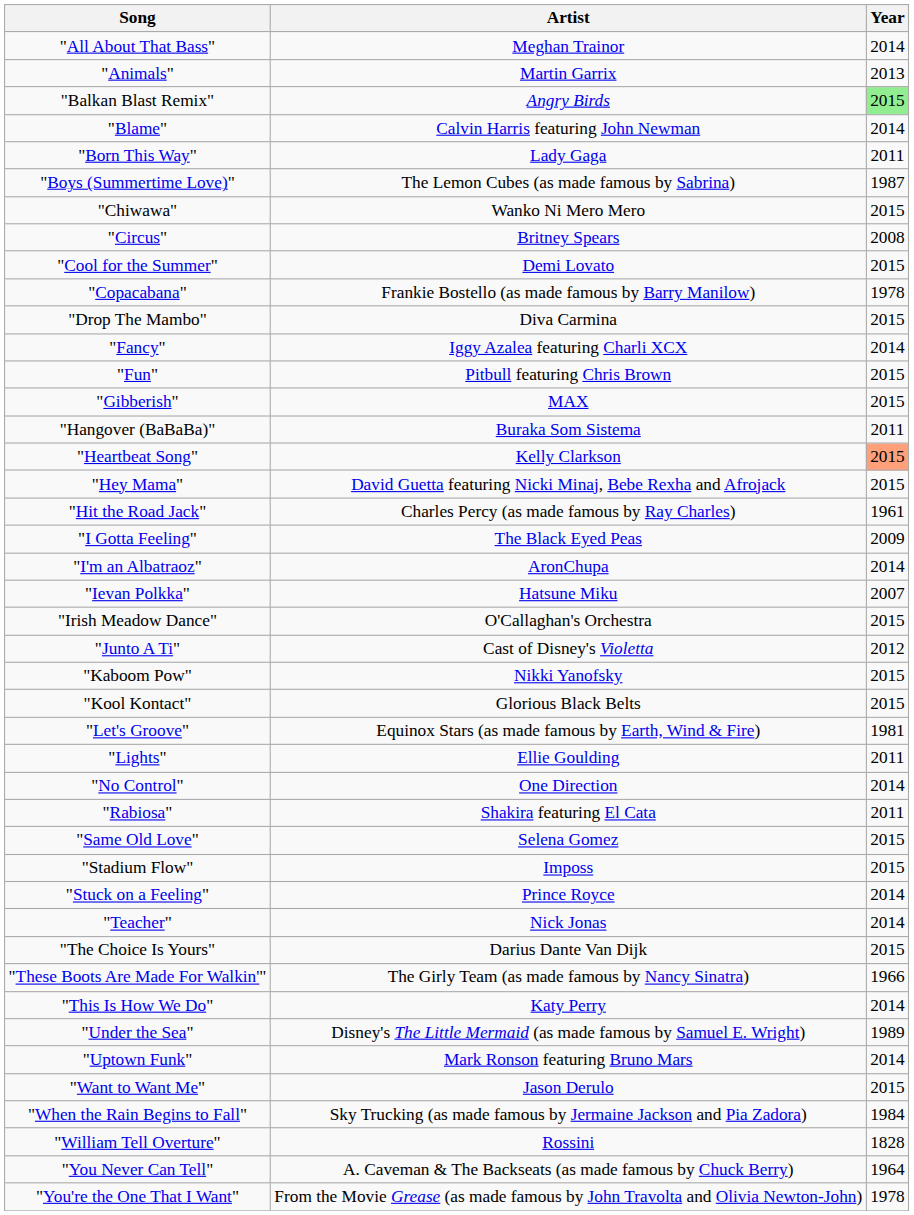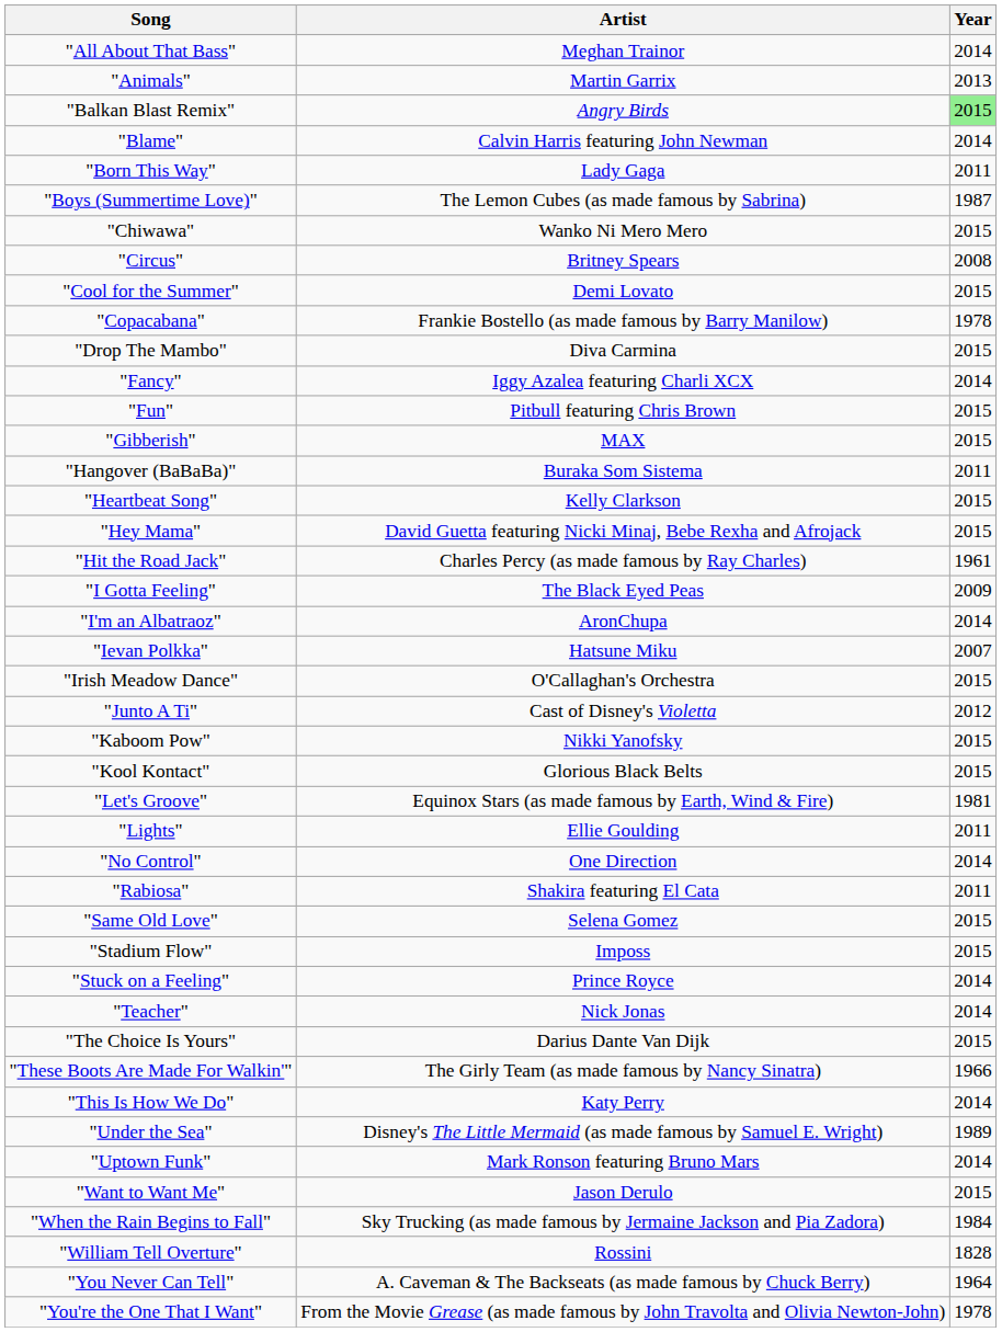"Heartbeat Song" | Year: lightsalmon background -> no background
